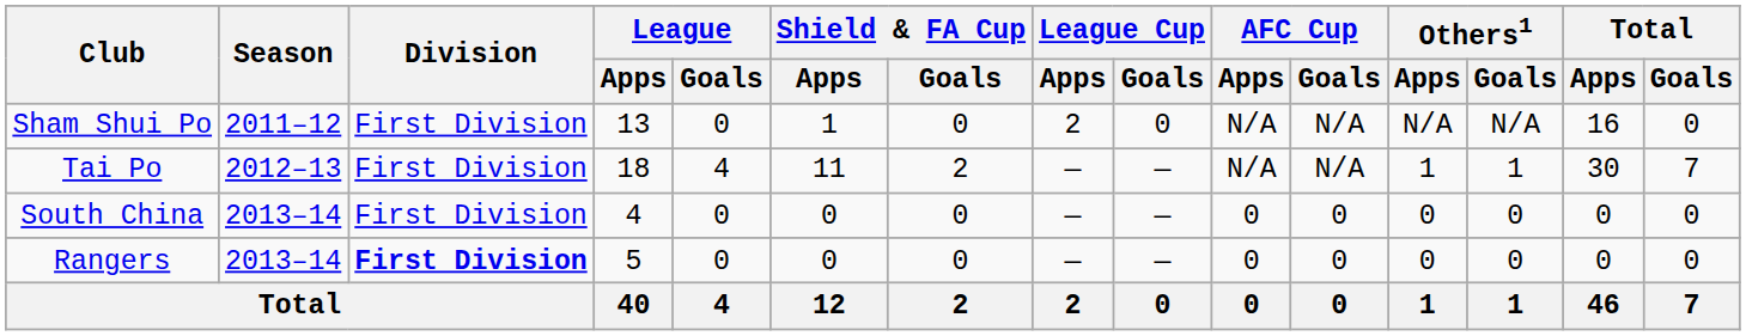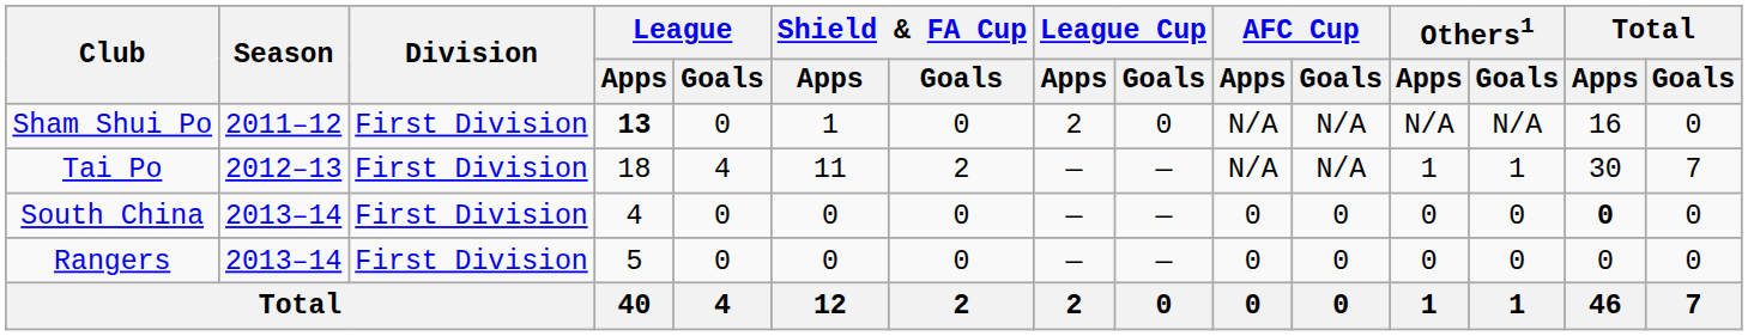Sham Shui Po | League / Apps: normal -> bold
South China | Total / Apps: normal -> bold
Rangers | Division: bold -> normal
